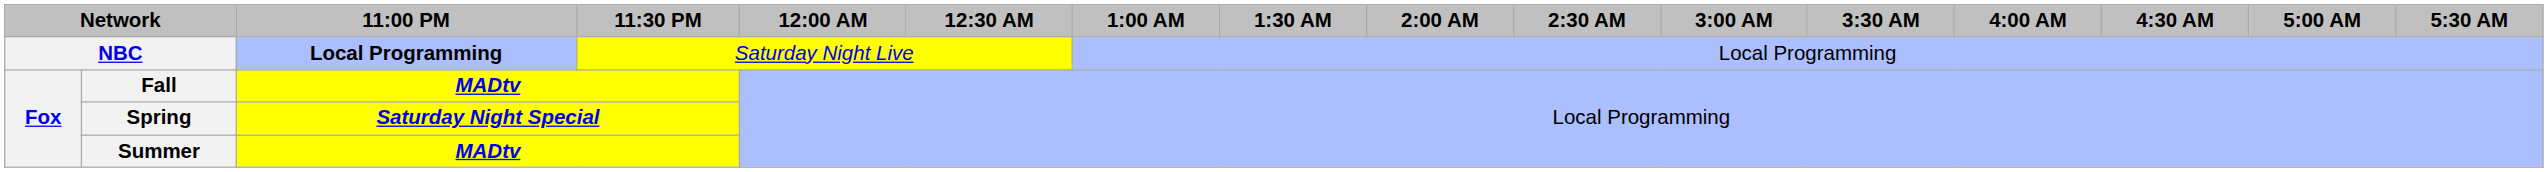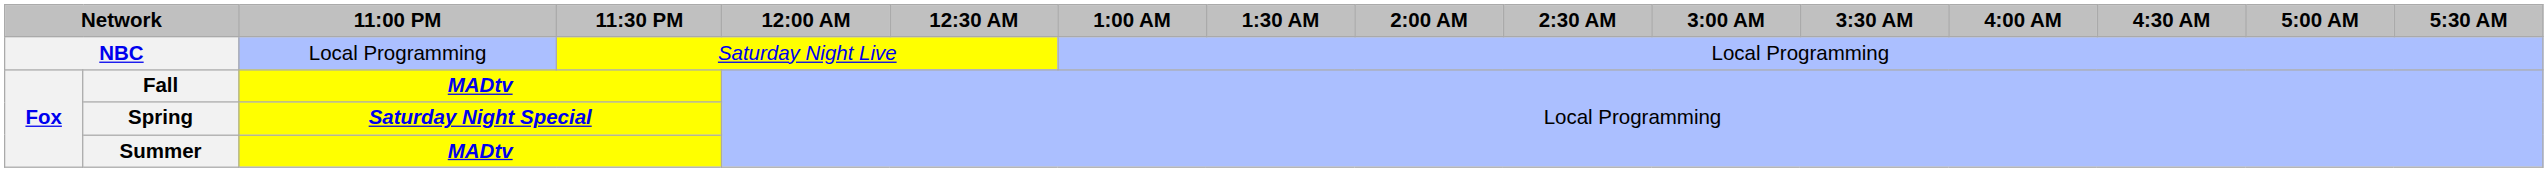NBC | 11:00 PM: bold -> normal
